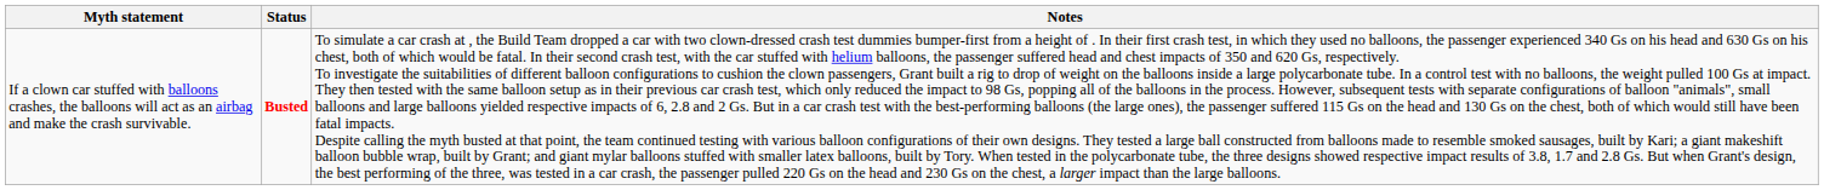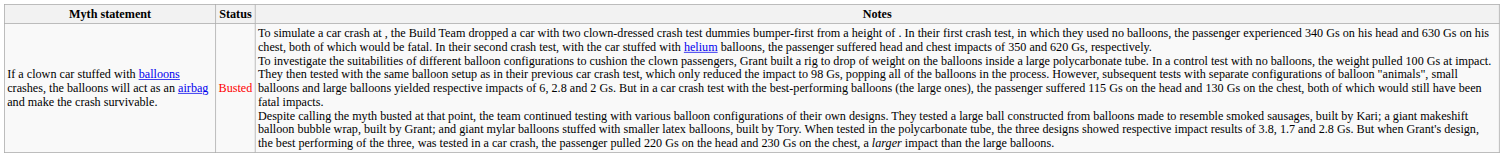row 2 | Status: bold -> normal
